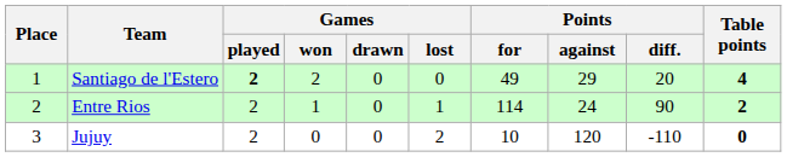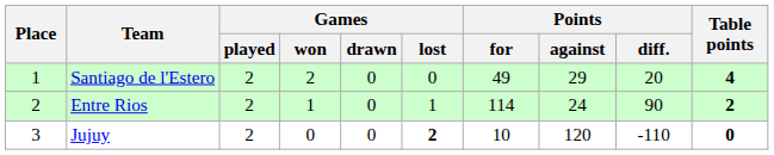Santiago de l'Estero | Games / played: bold -> normal
Jujuy | Games / lost: normal -> bold
